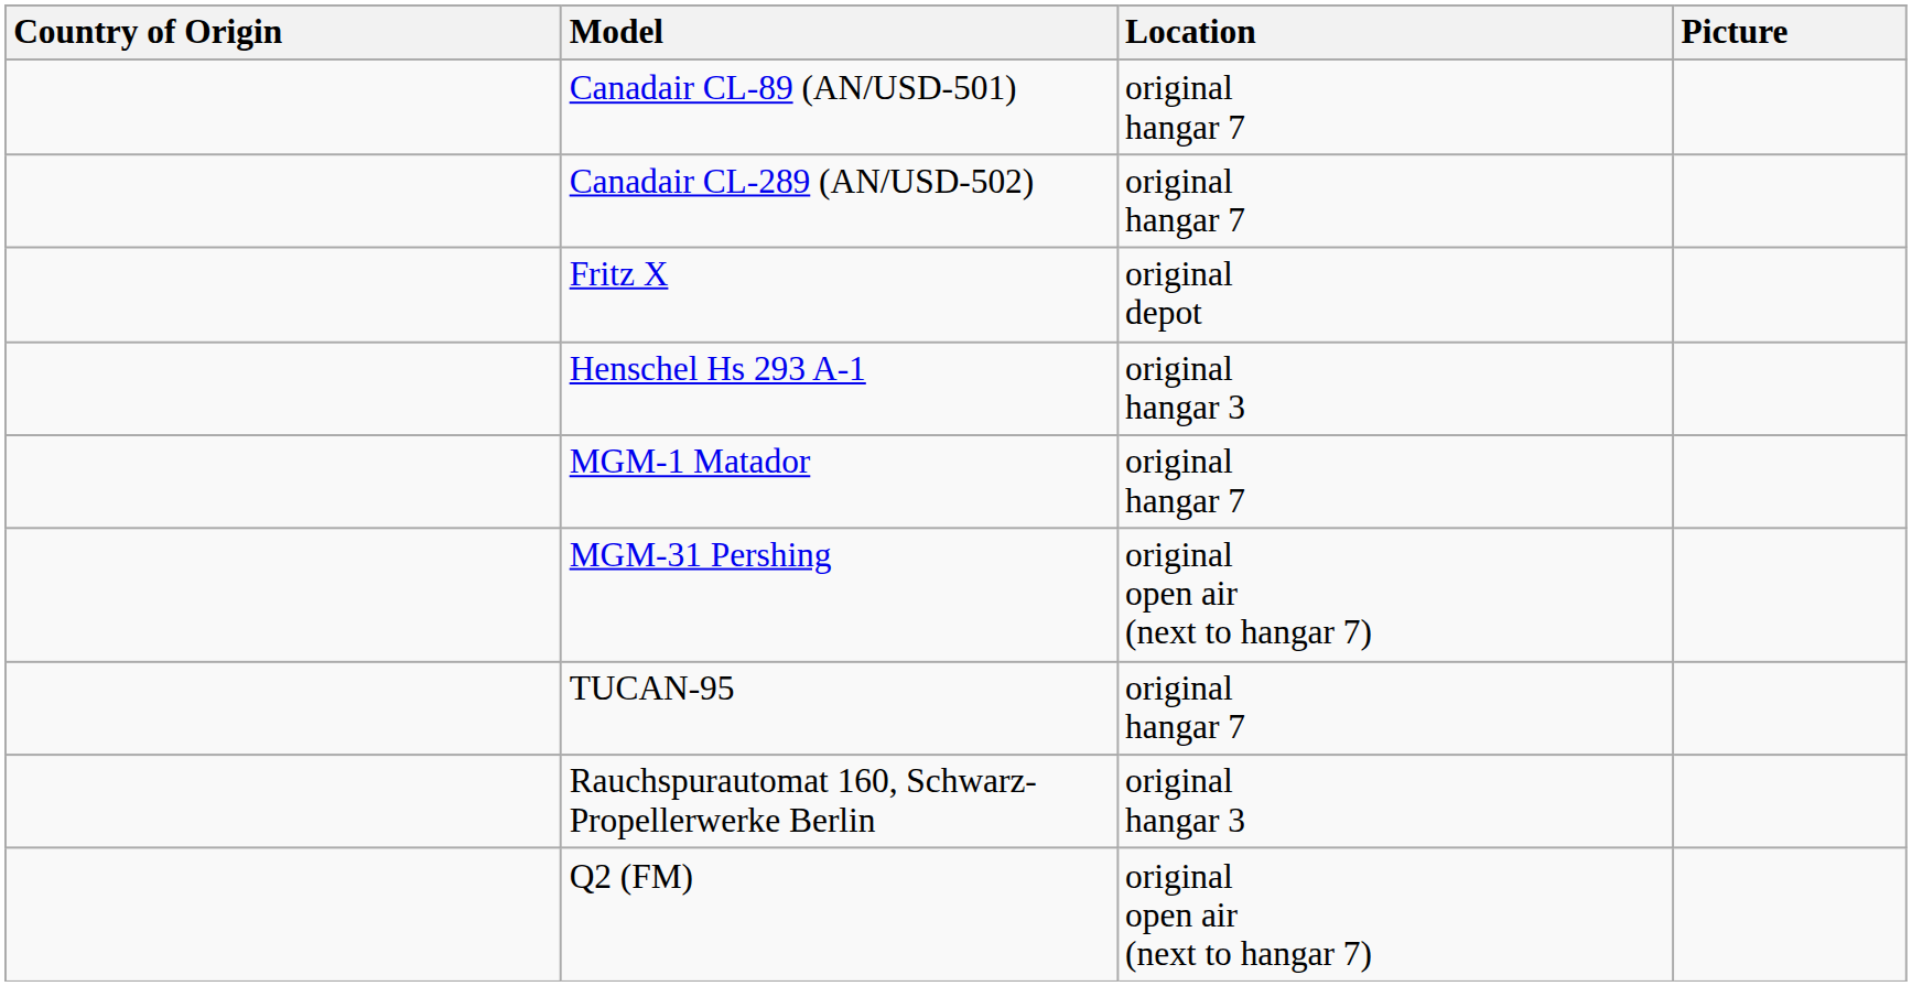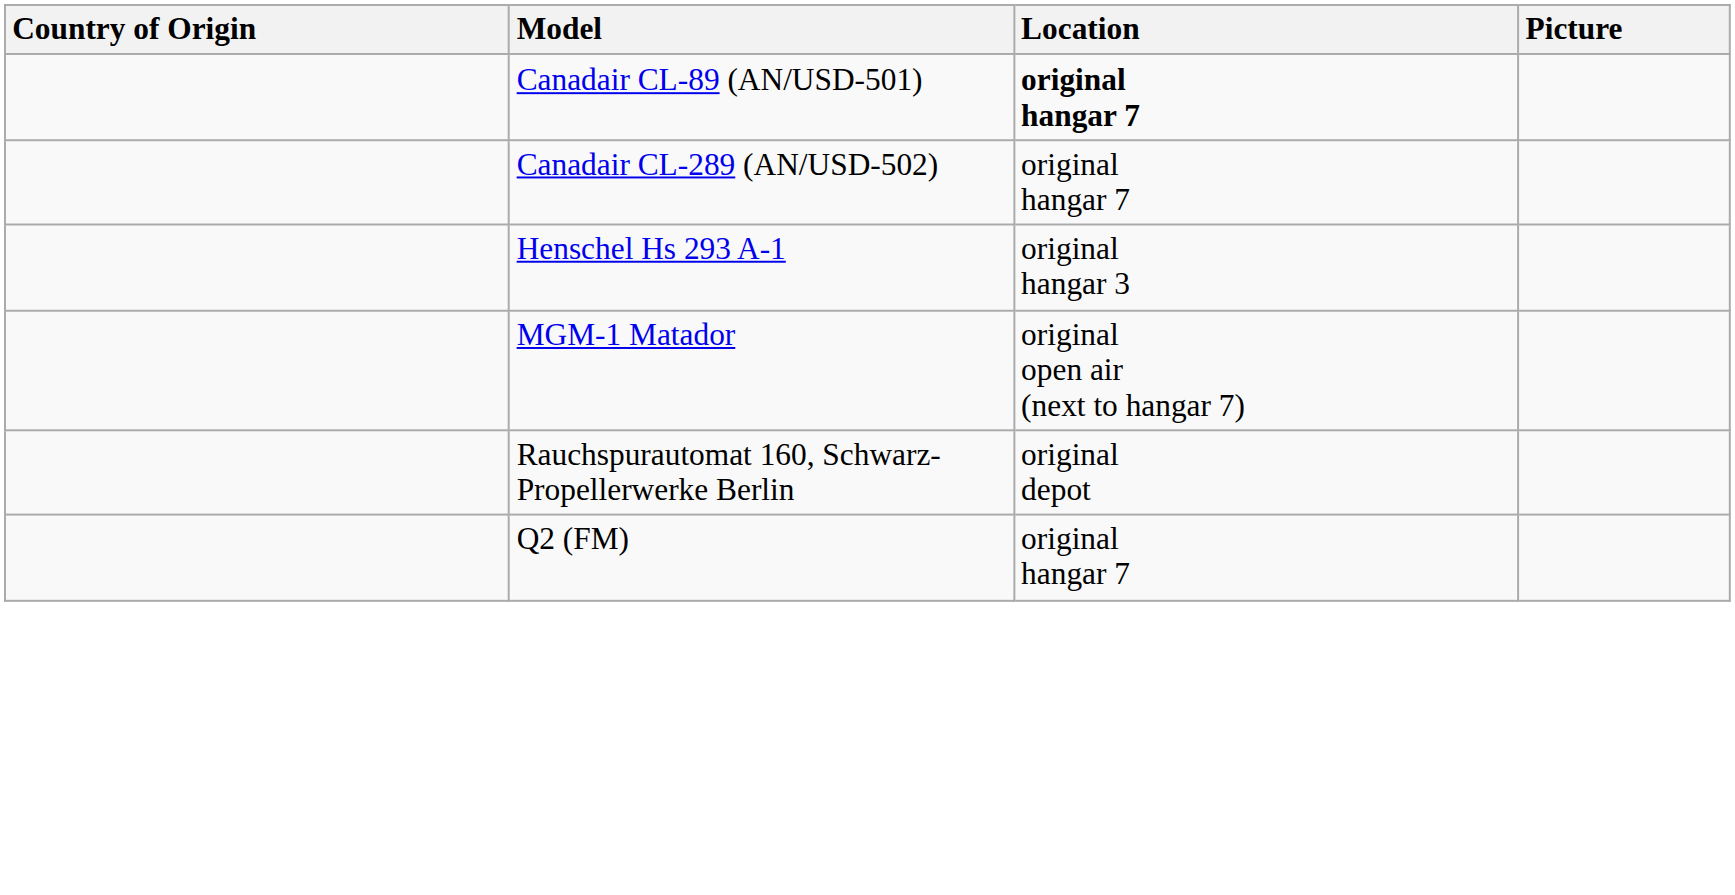Canadair CL-89 (AN/USD-501) | Location: normal -> bold
- row: Fritz X | original depot
MGM-1 Matador | Location: original hangar 7 -> original open air (next to hangar 7)
- row: MGM-31 Pershing | original open air (next to hangar 7)
- row: TUCAN-95 | original hangar 7
Rauchspurautomat 160, Schwarz-Propellerwerke Berlin | Location: original hangar 3 -> original depot
Q2 (FM) | Location: original open air (next to hangar 7) -> original hangar 7
